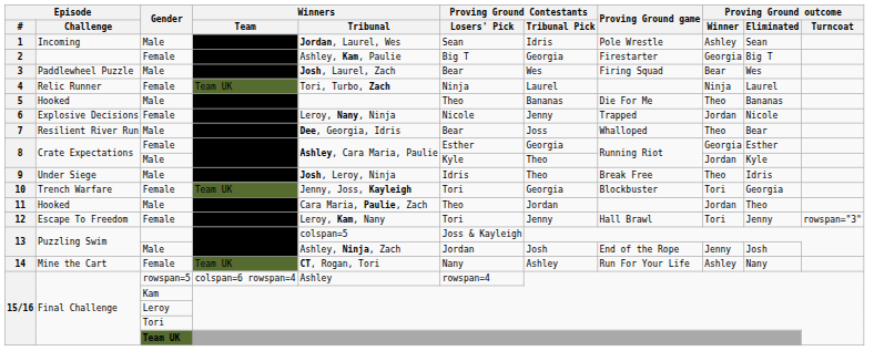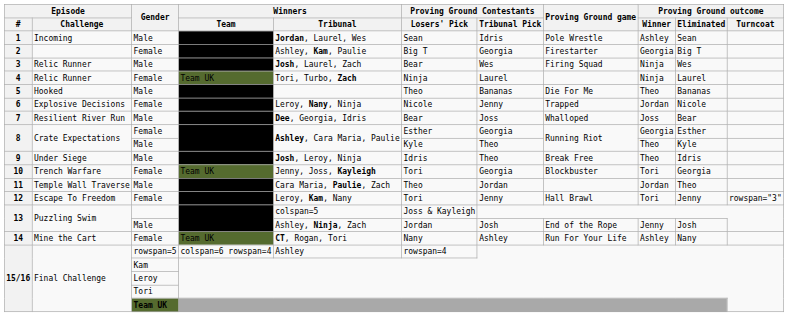3 | Episode / Challenge: Paddlewheel Puzzle -> Relic Runner
3 | Proving Ground outcome / Winner: Bear -> Ninja
7 | Proving Ground outcome / Winner: Theo -> Joss
8 / Male | Proving Ground outcome / Winner: Jordan -> Theo
11 | Episode / Challenge: Hooked -> Temple Wall Traverse
